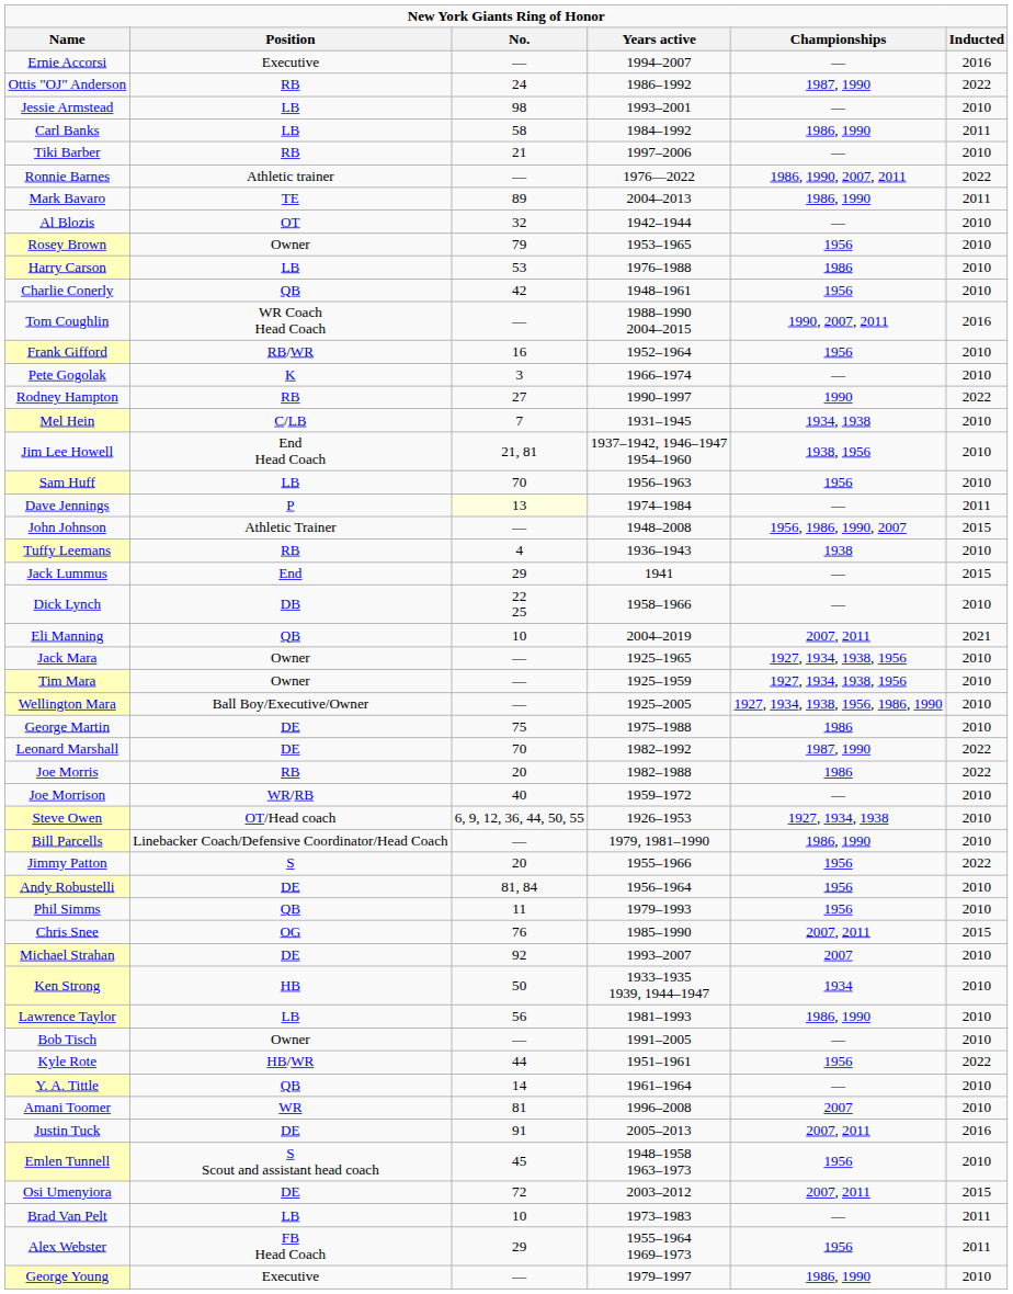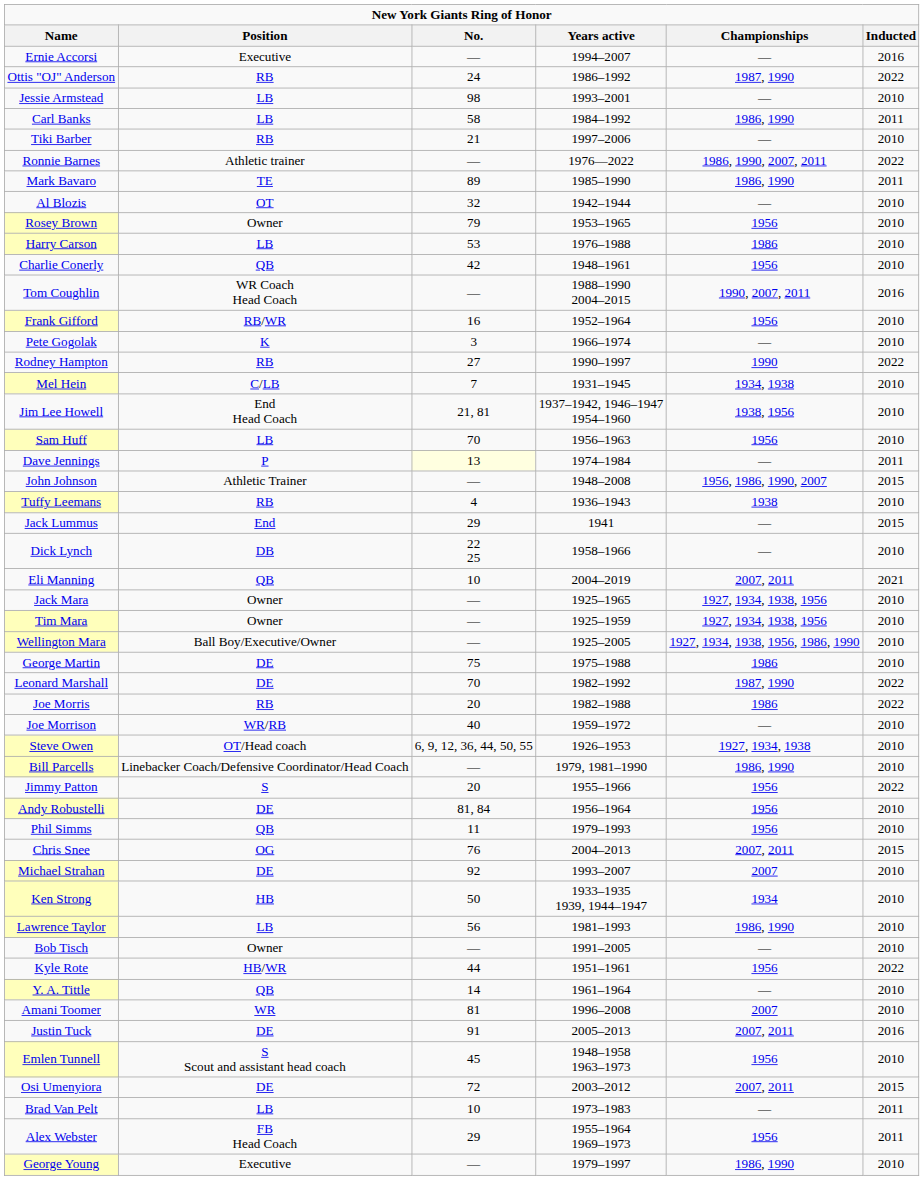Mark Bavaro | Years active: 2004–2013 -> 1985–1990
Chris Snee | Years active: 1985–1990 -> 2004–2013
